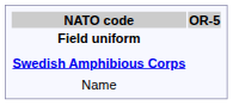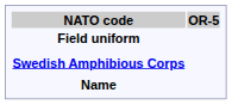row 4 | NATO code: normal -> bold
